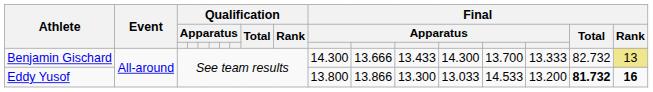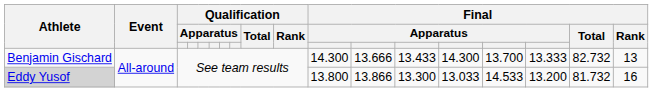row 4 | Final / Rank: khaki background -> no background
row 5 | Athlete: no background -> lightgrey background
row 5 | Final / Total: bold -> normal
row 5 | Final / Rank: bold -> normal
